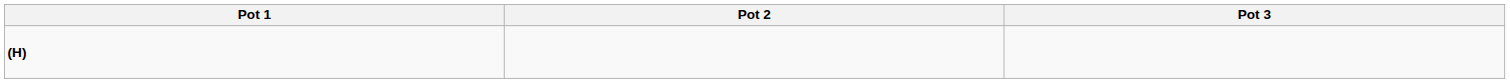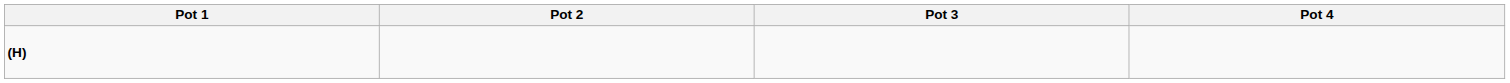+ column: Pot 4
